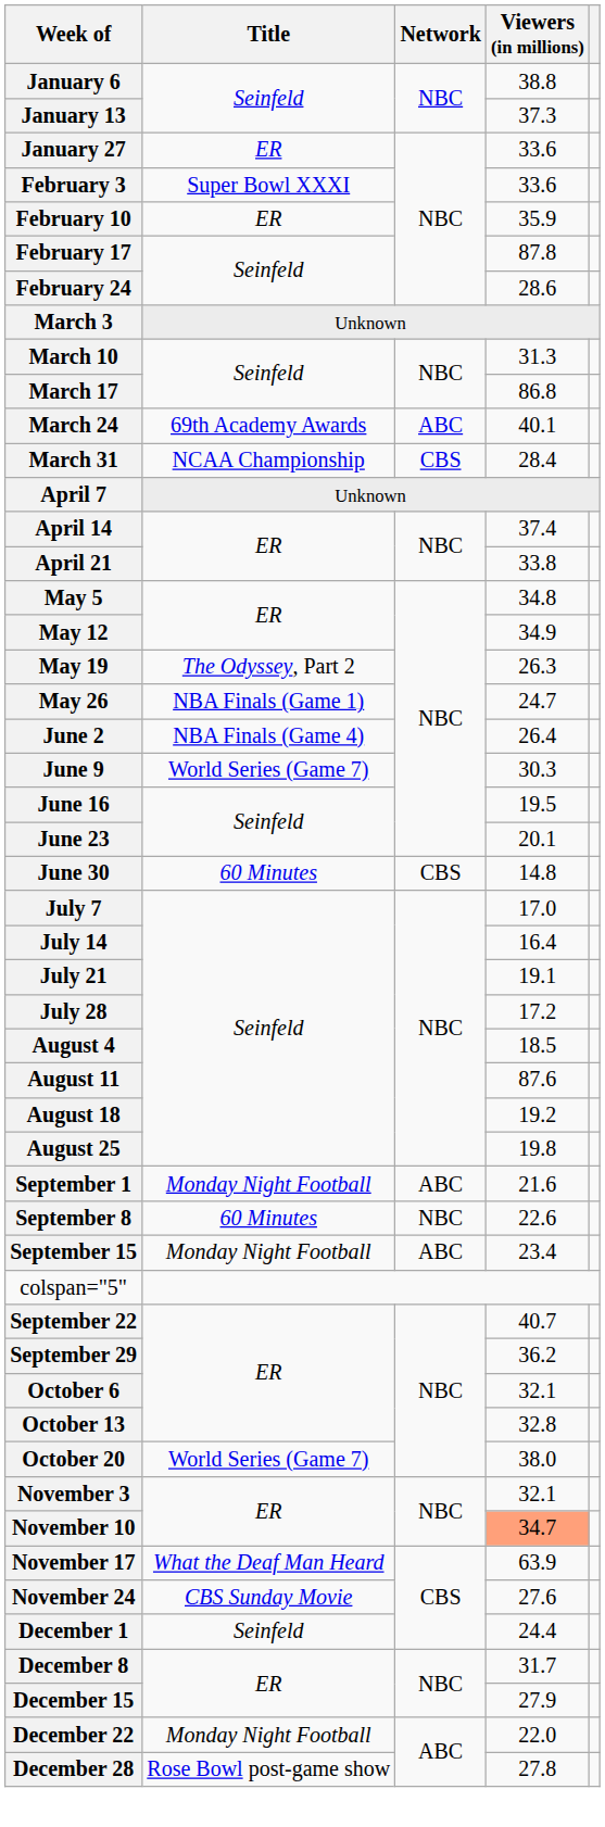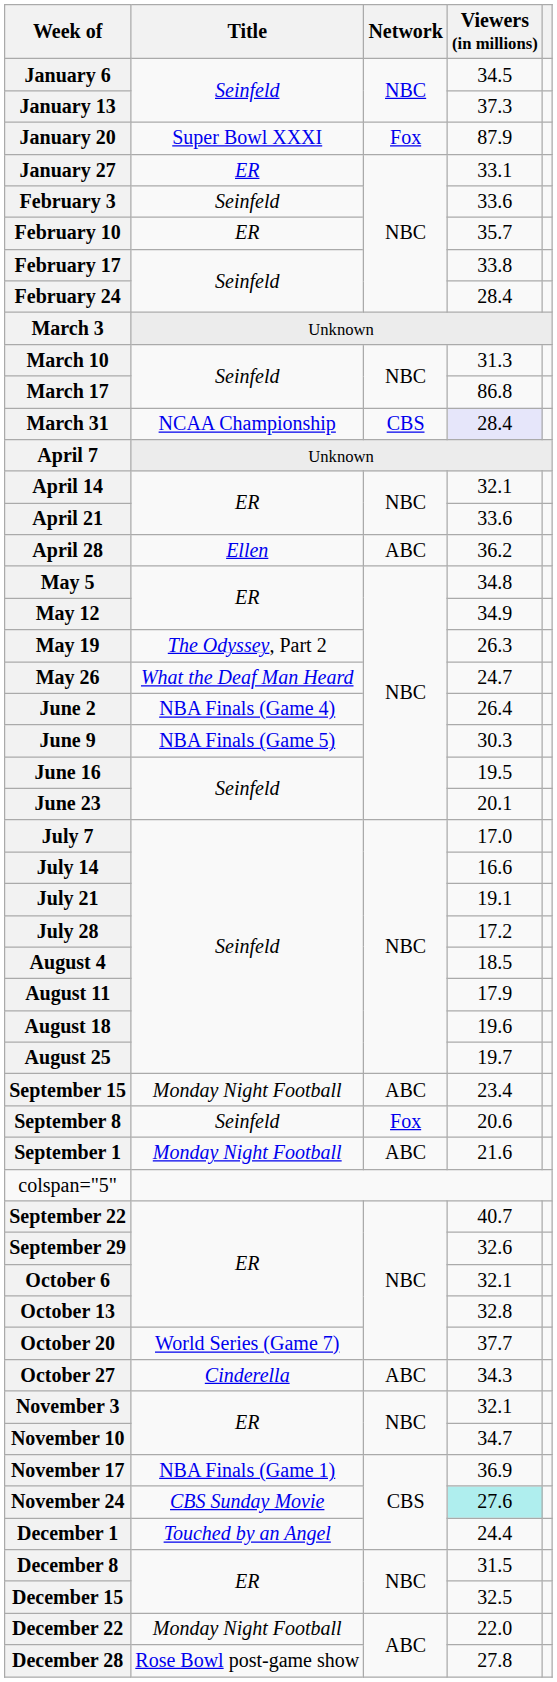January 6 | Viewers (in millions): 38.8 -> 34.5
+ row: January 20 | Super Bowl XXXI | Fox | 87.9
January 27 | Viewers (in millions): 33.6 -> 33.1
February 3 | Title: Super Bowl XXXI -> Seinfeld
February 10 | Viewers (in millions): 35.9 -> 35.7
February 17 | Viewers (in millions): 87.8 -> 33.8
February 24 | Viewers (in millions): 28.6 -> 28.4
- row: March 24 | 69th Academy Awards | ABC | 40.1
March 31 | Viewers (in millions): no background -> lavender background
April 14 | Viewers (in millions): 37.4 -> 32.1
April 21 | Viewers (in millions): 33.8 -> 33.6
+ row: April 28 | Ellen | ABC | 36.2
May 26 | Title: NBA Finals (Game 1) -> What the Deaf Man Heard
June 9 | Title: World Series (Game 7) -> NBA Finals (Game 5)
- row: June 30 | 60 Minutes | CBS | 14.8
July 14 | Viewers (in millions): 16.4 -> 16.6
August 11 | Viewers (in millions): 87.6 -> 17.9
August 18 | Viewers (in millions): 19.2 -> 19.6
August 25 | Viewers (in millions): 19.8 -> 19.7
rows swapped: September 1 <-> September 15
September 8 | Title: 60 Minutes -> Seinfeld
September 8 | Network: NBC -> Fox
September 8 | Viewers (in millions): 22.6 -> 20.6
September 29 | Viewers (in millions): 36.2 -> 32.6
October 20 | Viewers (in millions): 38.0 -> 37.7
+ row: October 27 | Cinderella | ABC | 34.3
November 10 | Viewers (in millions): lightsalmon background -> no background
November 17 | Title: What the Deaf Man Heard -> NBA Finals (Game 1)
November 17 | Viewers (in millions): 63.9 -> 36.9
November 24 | Viewers (in millions): no background -> paleturquoise background
December 1 | Title: Seinfeld -> Touched by an Angel
December 8 | Viewers (in millions): 31.7 -> 31.5
December 15 | Viewers (in millions): 27.9 -> 32.5
